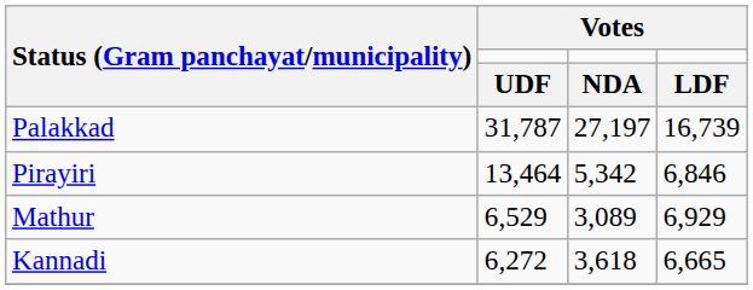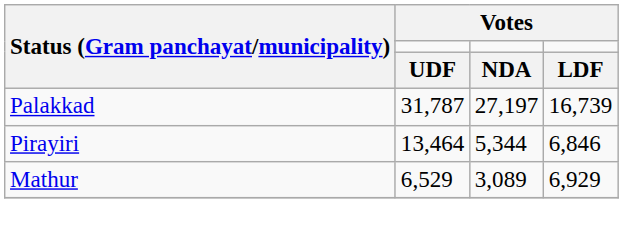Pirayiri | column 3: 5,342 -> 5,344
- row: Kannadi | 6,272 | 3,618 | 6,665
